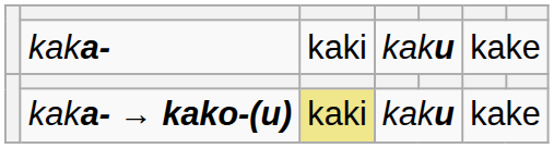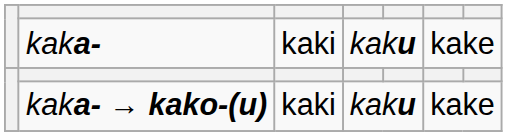kaka- → kako-(u) | column 3: khaki background -> no background
